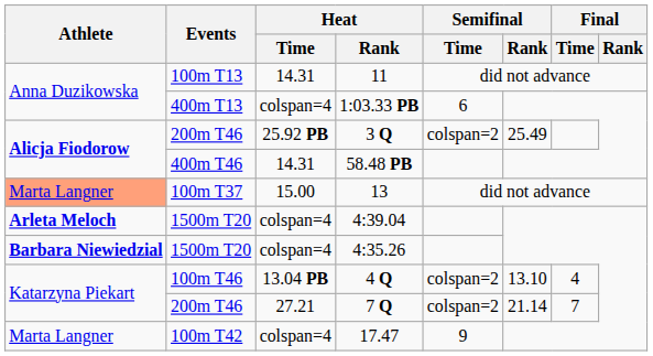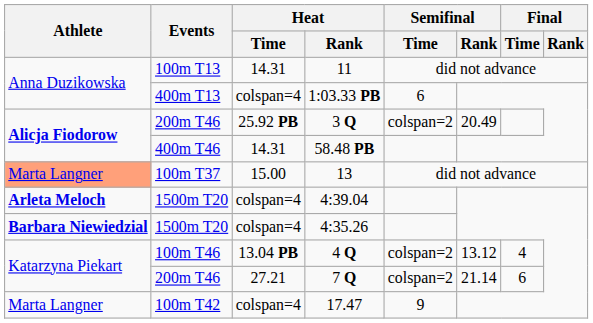3 Q | Semifinal / Rank: 25.49 -> 20.49
4 Q | Semifinal / Rank: 13.10 -> 13.12
7 Q | Final / Time: 7 -> 6
